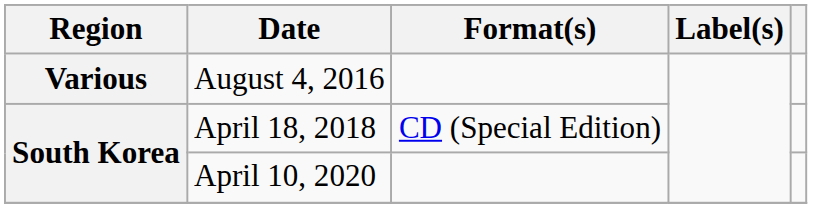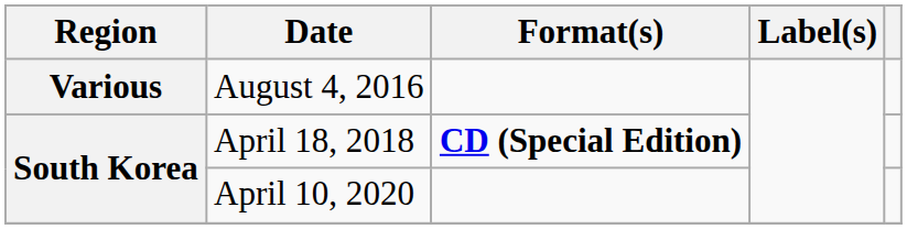April 18, 2018 | Format(s): normal -> bold
